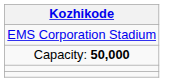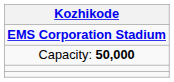row 2 | column 1: normal -> bold
